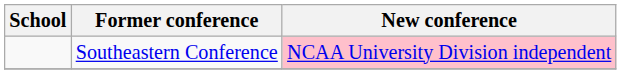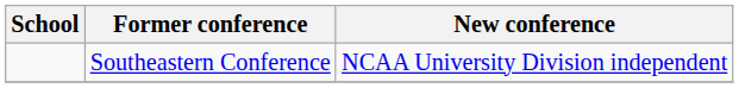Southeastern Conference | New conference: pink background -> no background
